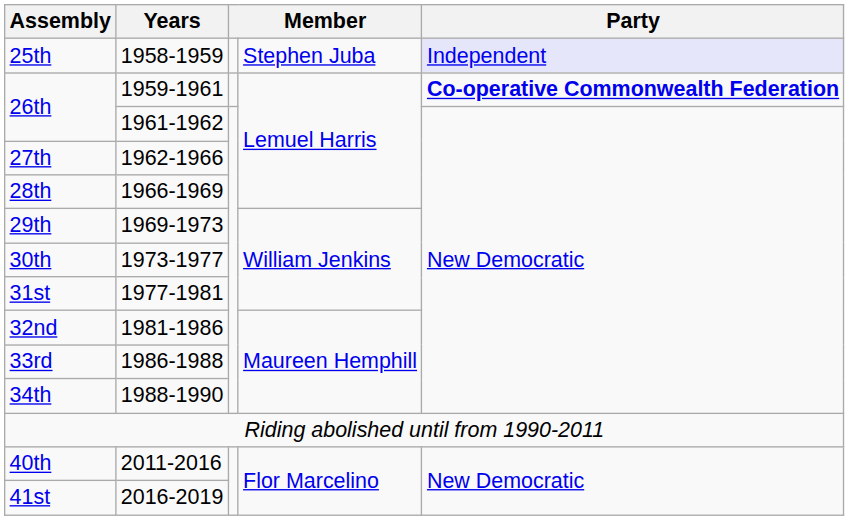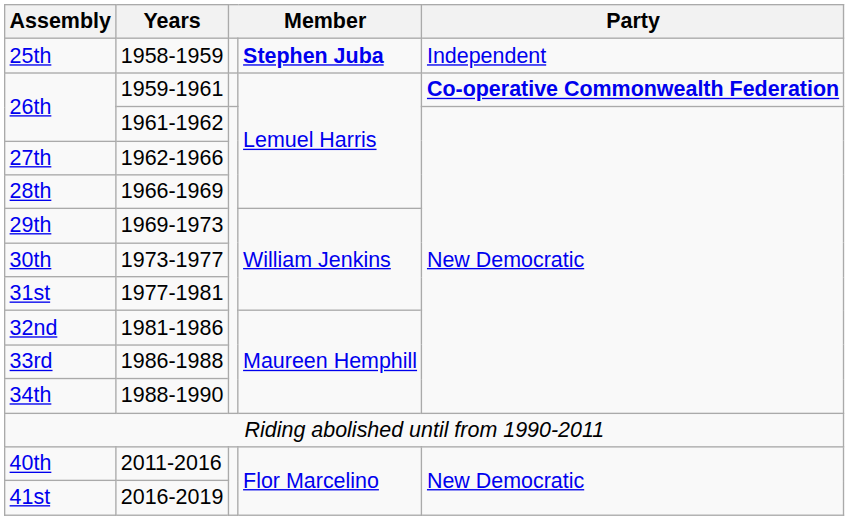25th | column 4: normal -> bold
25th | Party: lavender background -> no background
